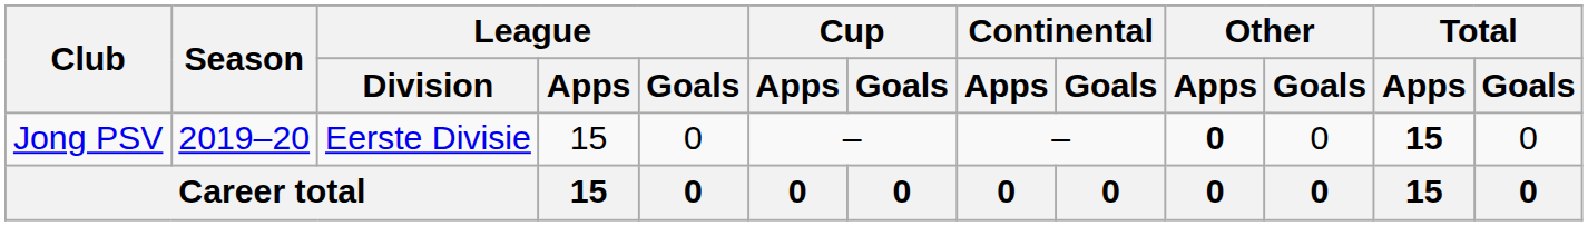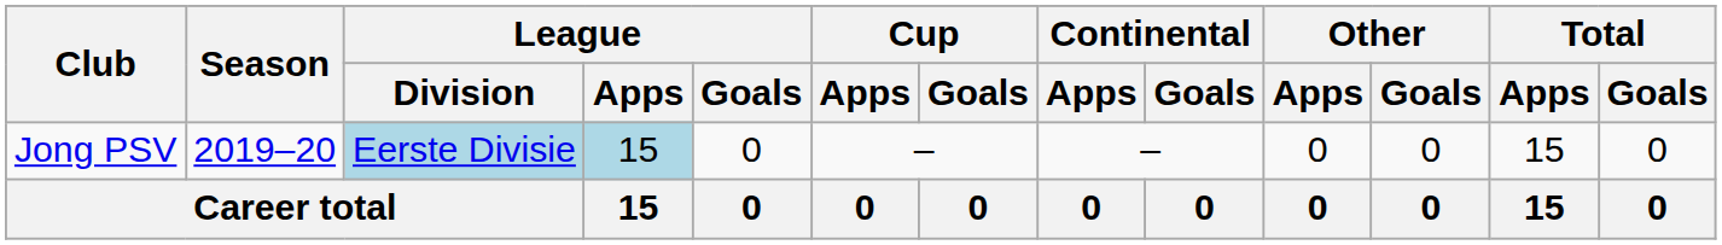Jong PSV | League / Division: no background -> lightblue background
Jong PSV | League / Apps: no background -> lightblue background
Jong PSV | Other / Apps: bold -> normal
Jong PSV | Total / Apps: bold -> normal
